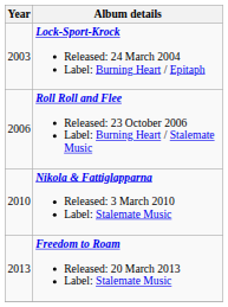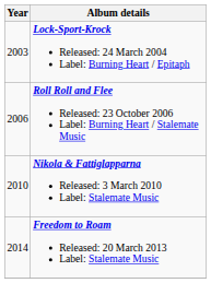row 5 | Year: 2013 -> 2014
